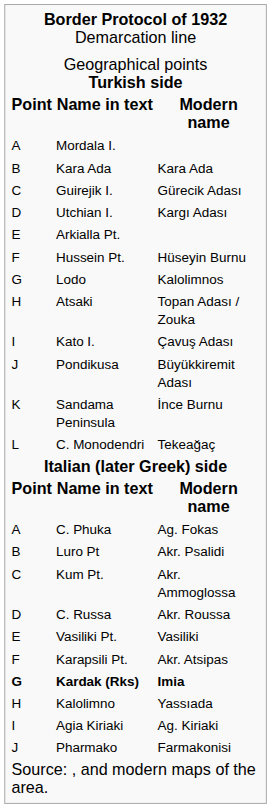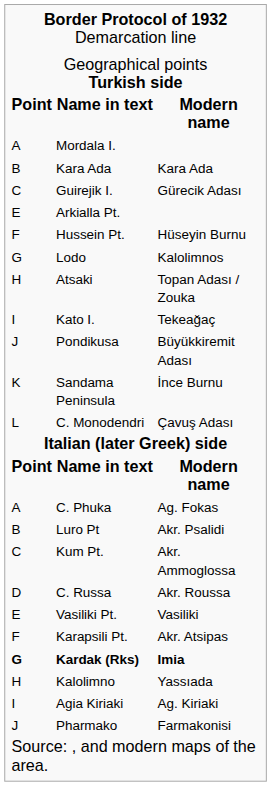- row: D | Utchian I. | Kargı Adası
Kato I. | column 3: Çavuş Adası -> Tekeağaç
C. Monodendri | column 3: Tekeağaç -> Çavuş Adası
